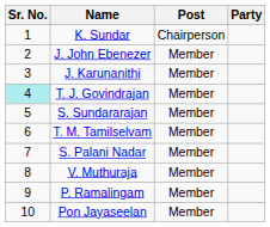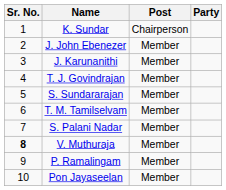T. J. Govindrajan | Sr. No.: paleturquoise background -> no background
V. Muthuraja | Sr. No.: normal -> bold
